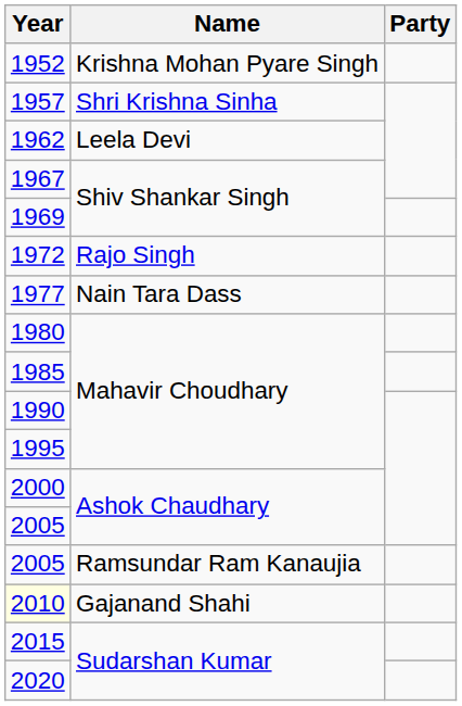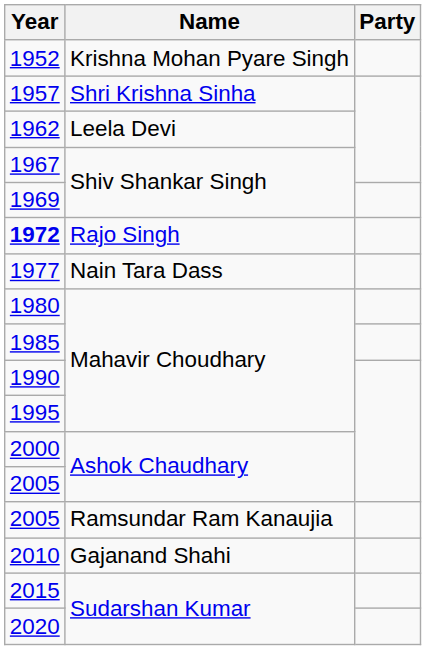1972 | Year: normal -> bold
2010 | Year: lightyellow background -> no background
